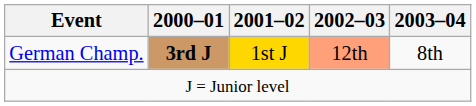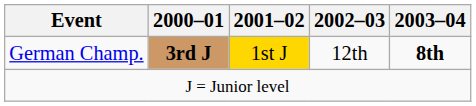German Champ. | 2002–03: lightsalmon background -> no background
German Champ. | 2003–04: normal -> bold
